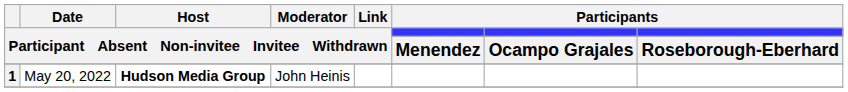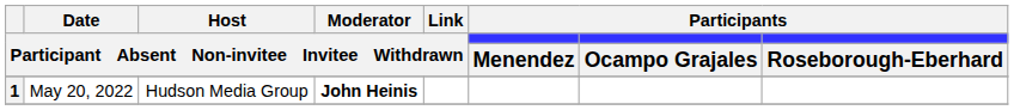1 | Host / Participant Absent Non-invitee Invitee Withdrawn: bold -> normal
1 | Moderator / Participant Absent Non-invitee Invitee Withdrawn: normal -> bold
